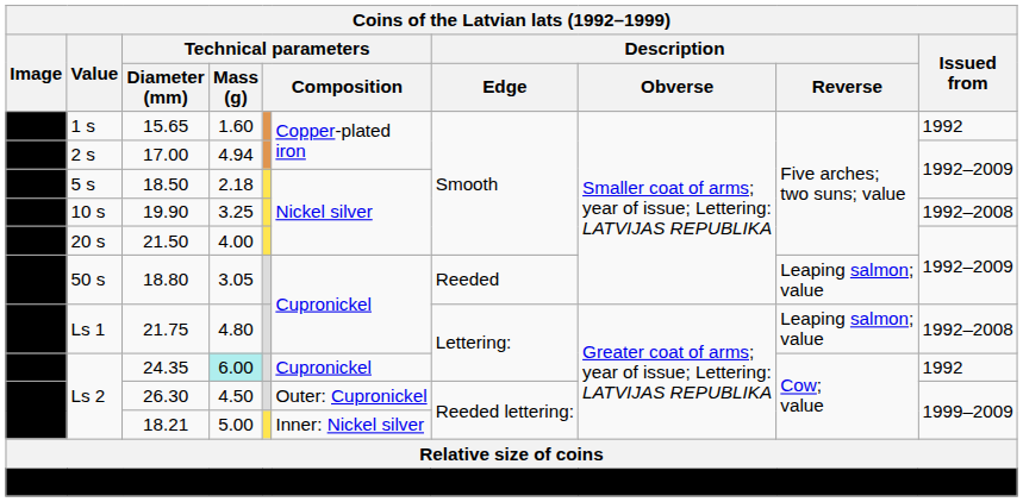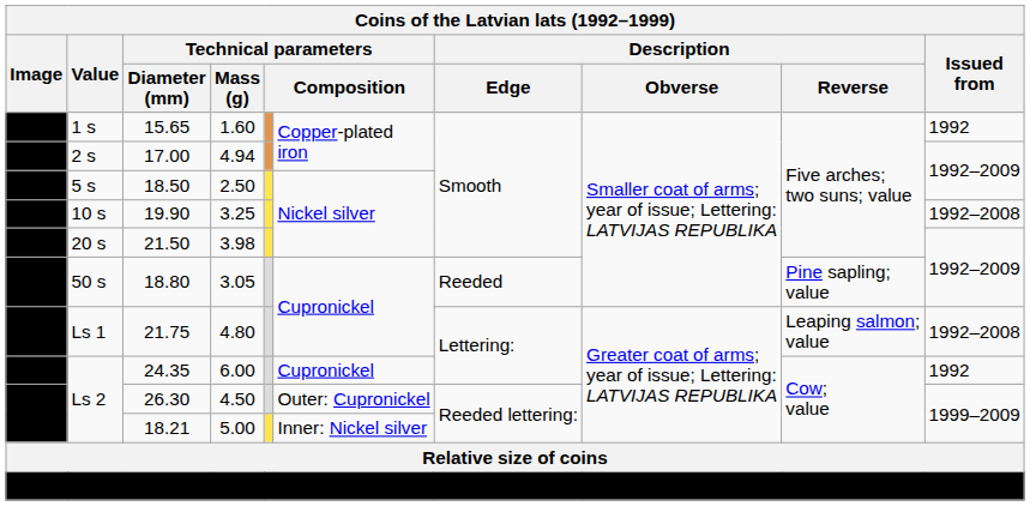18.50 | Technical parameters / Mass (g): 2.18 -> 2.50
21.50 | Technical parameters / Mass (g): 4.00 -> 3.98
18.80 | Description / Reverse: Leaping salmon; value -> Pine sapling; value
24.35 | Technical parameters / Mass (g): paleturquoise background -> no background
